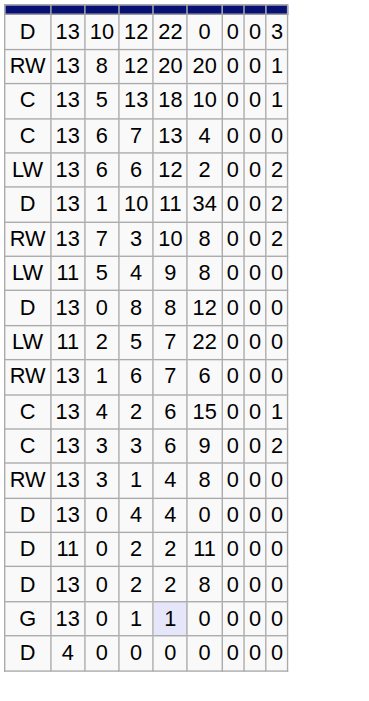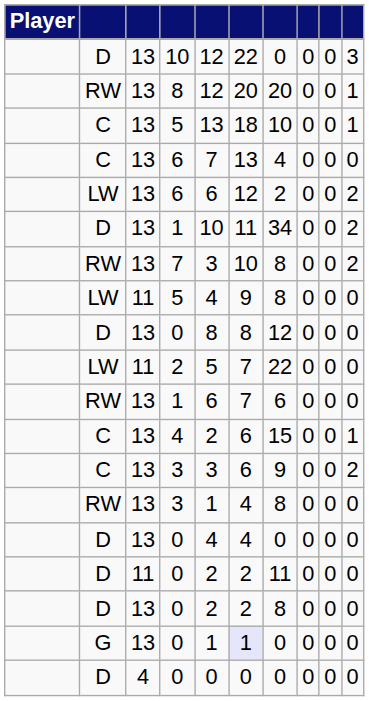+ column: Player
